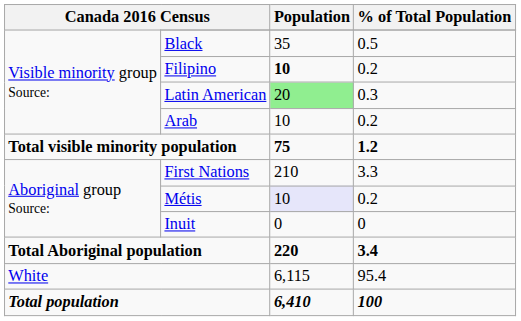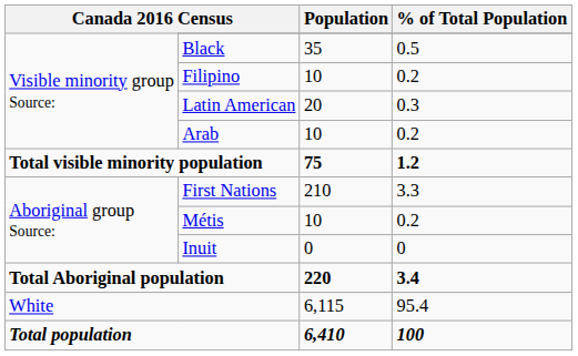Filipino | Population: bold -> normal
Latin American | Population: lightgreen background -> no background
Métis | Population: lavender background -> no background
